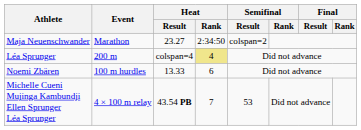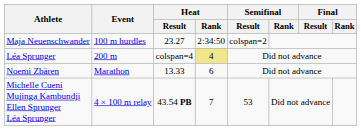Maja Neuenschwander | Event: Marathon -> 100 m hurdles
Noemi Zbären | Event: 100 m hurdles -> Marathon
